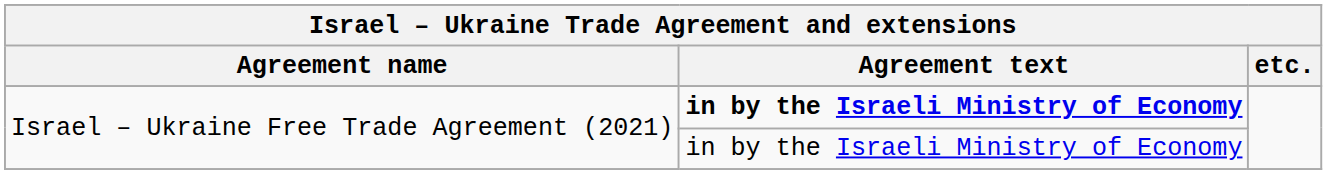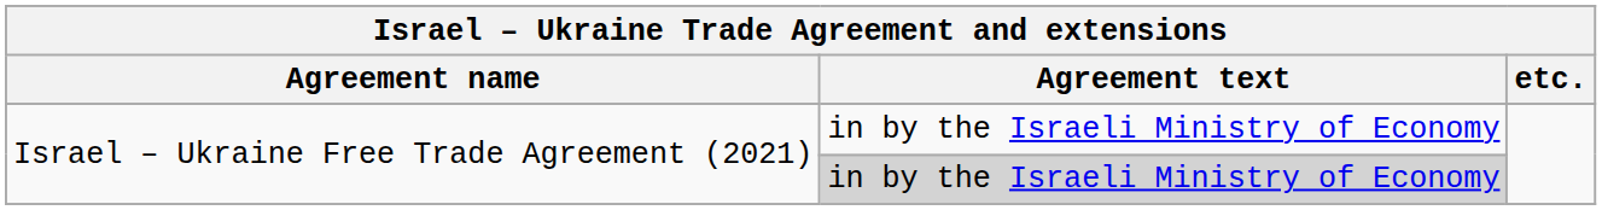row 3 | Agreement text: bold -> normal
row 4 | Agreement text: no background -> lightgrey background
